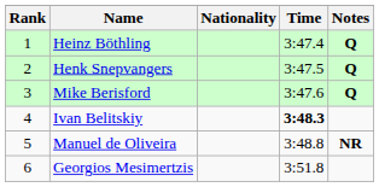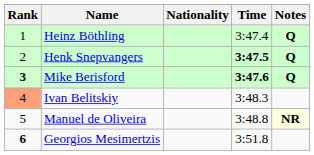Henk Snepvangers | Time: normal -> bold
Mike Berisford | Rank: normal -> bold
Mike Berisford | Time: normal -> bold
Ivan Belitskiy | Rank: no background -> lightsalmon background
Ivan Belitskiy | Time: bold -> normal
Manuel de Oliveira | Notes: no background -> lightyellow background
Georgios Mesimertzis | Rank: normal -> bold
